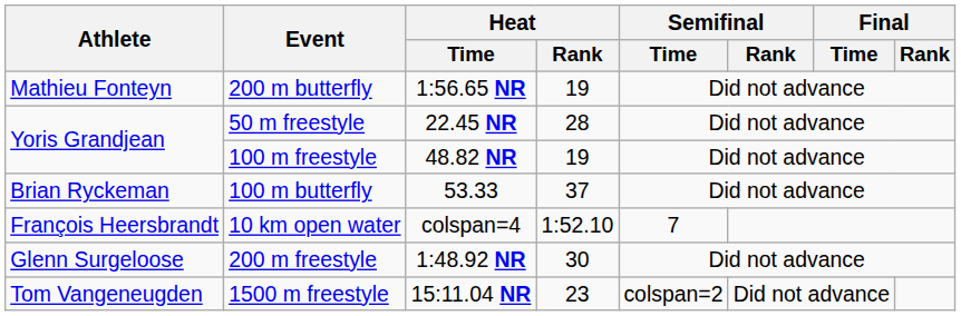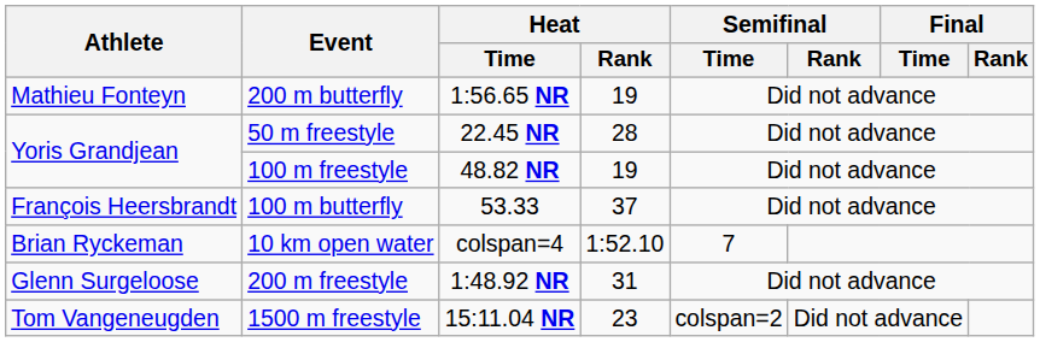100 m butterfly | Athlete: Brian Ryckeman -> François Heersbrandt
10 km open water | Athlete: François Heersbrandt -> Brian Ryckeman
200 m freestyle | Heat / Rank: 30 -> 31
